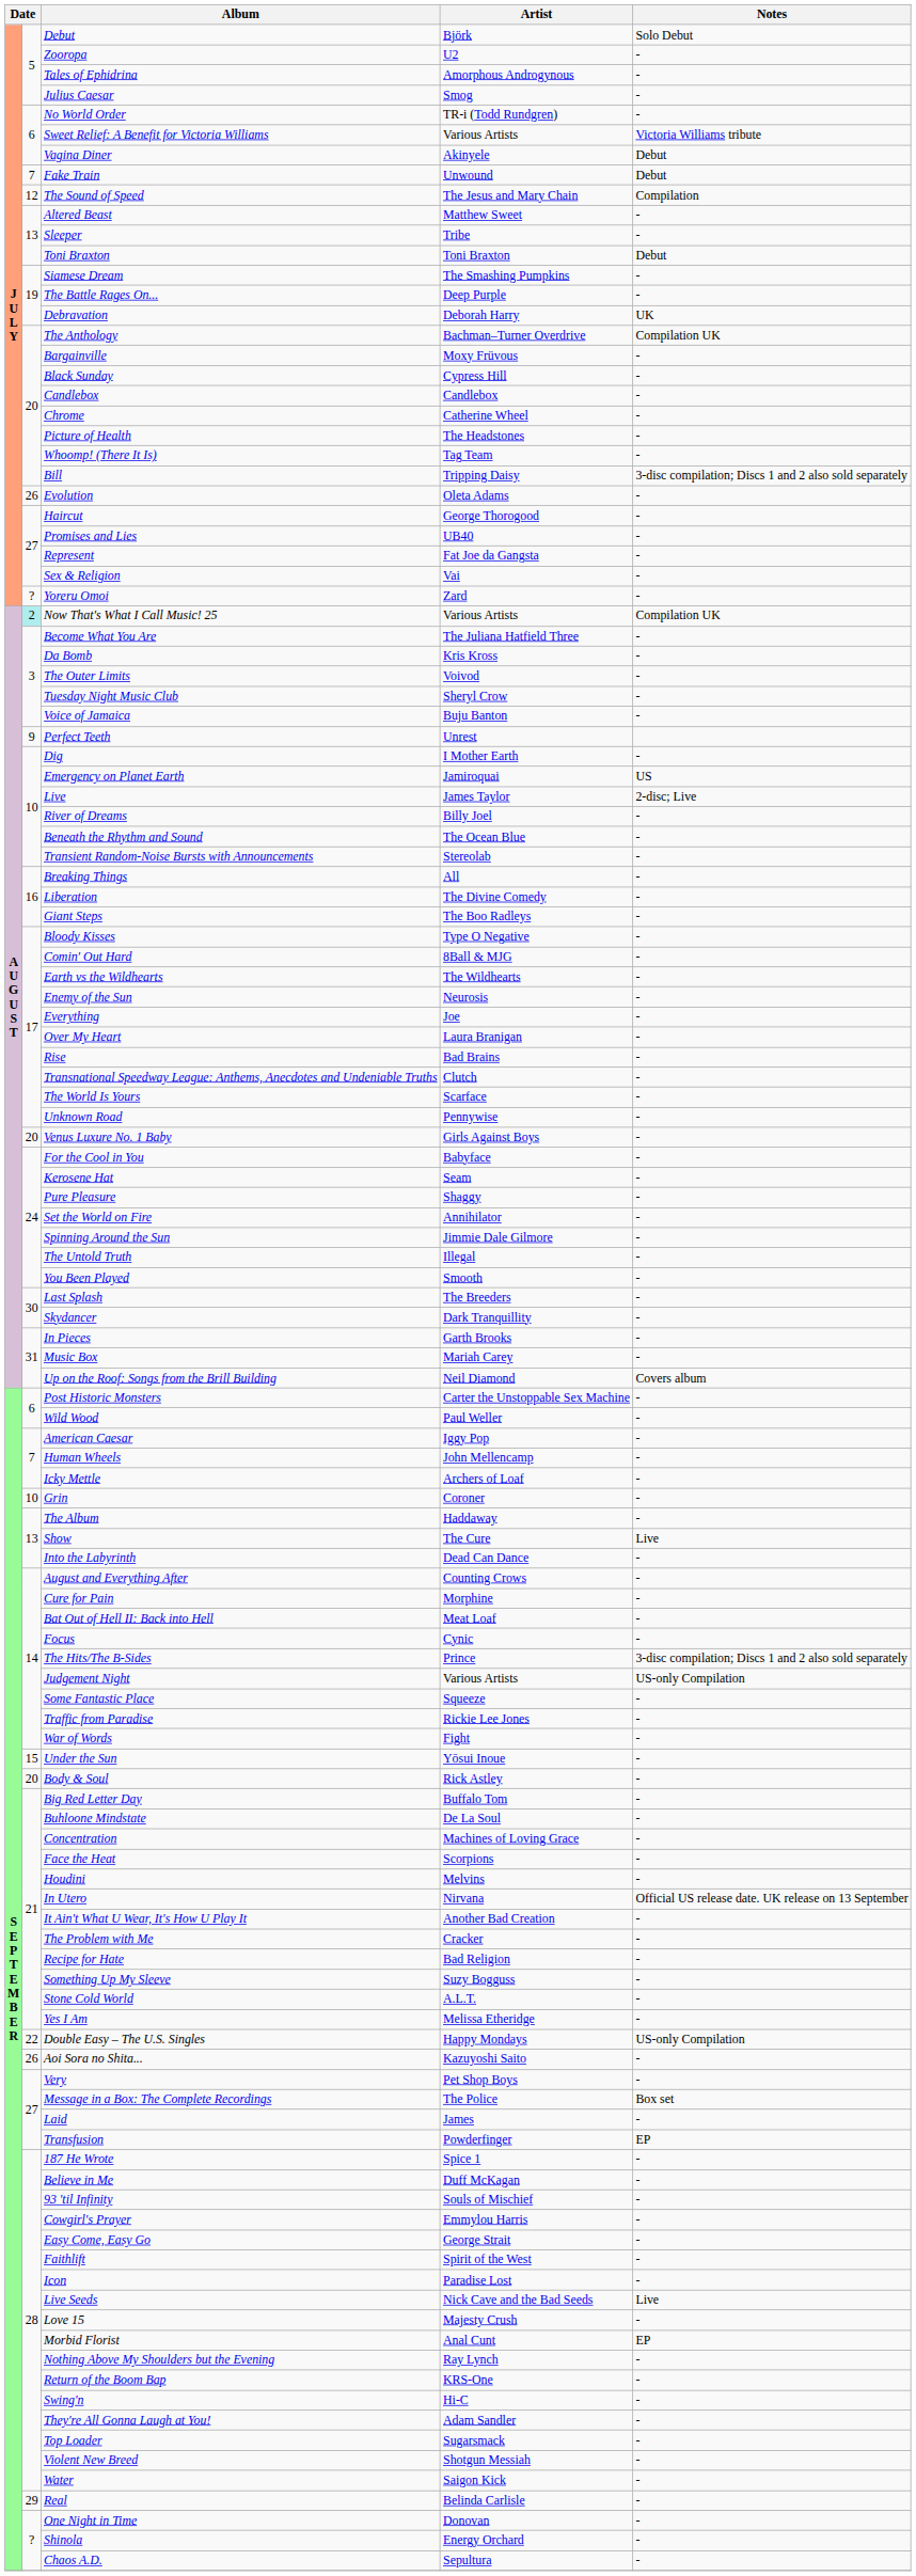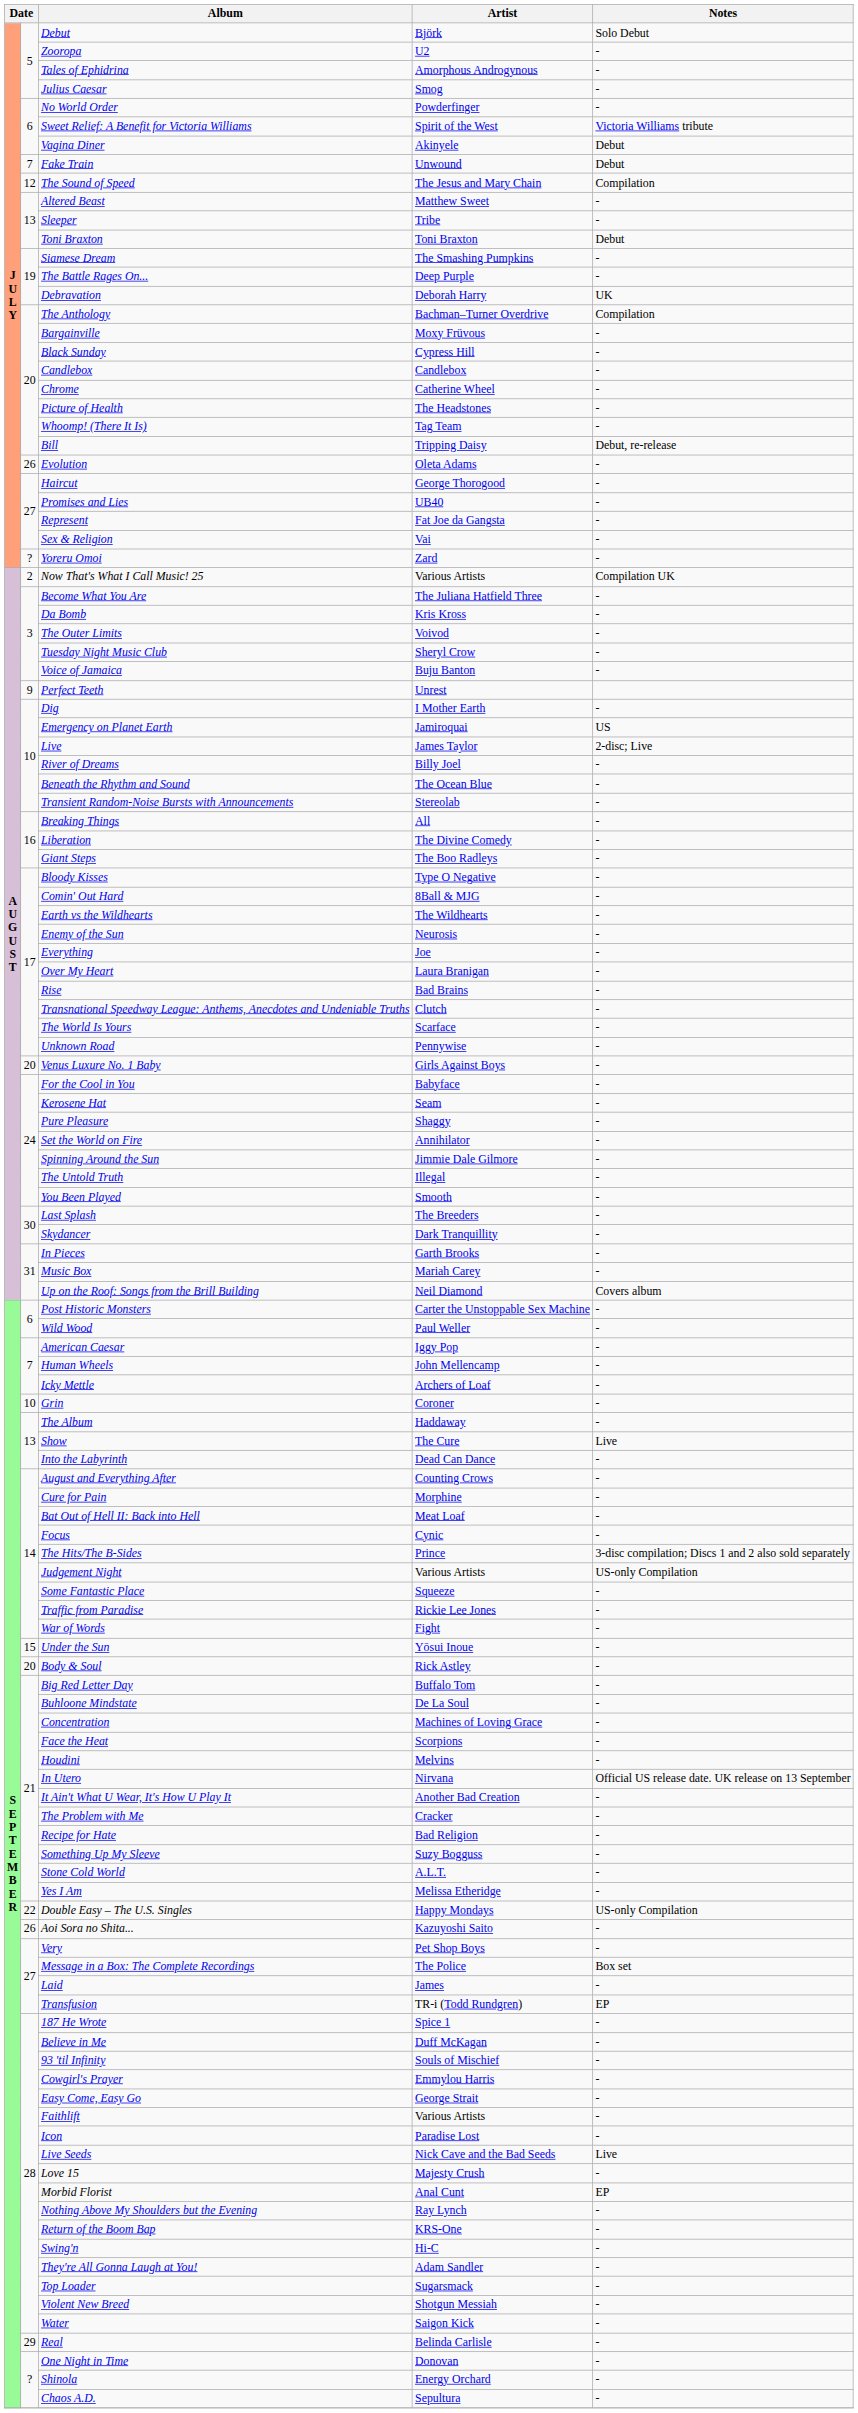No World Order | Artist: TR-i (Todd Rundgren) -> Powderfinger
Sweet Relief: A Benefit for Victoria Williams | Artist: Various Artists -> Spirit of the West
The Anthology | Notes: Compilation UK -> Compilation
Bill | Notes: 3-disc compilation; Discs 1 and 2 also sold separately -> Debut, re-release
Now That's What I Call Music! 25 | column 2: paleturquoise background -> no background
Transfusion | Artist: Powderfinger -> TR-i (Todd Rundgren)
Faithlift | Artist: Spirit of the West -> Various Artists
